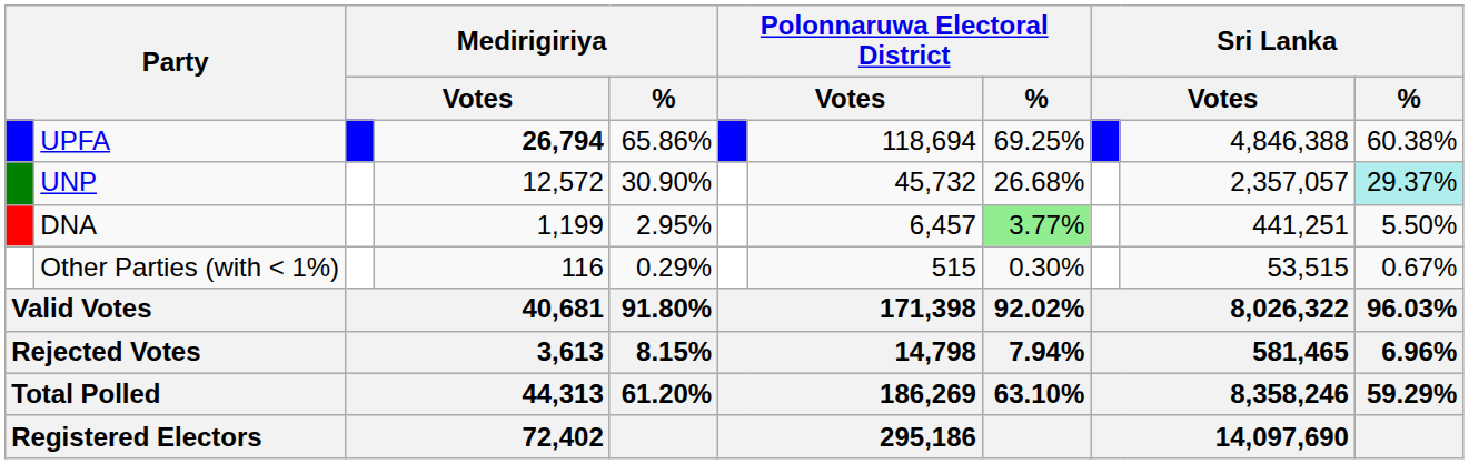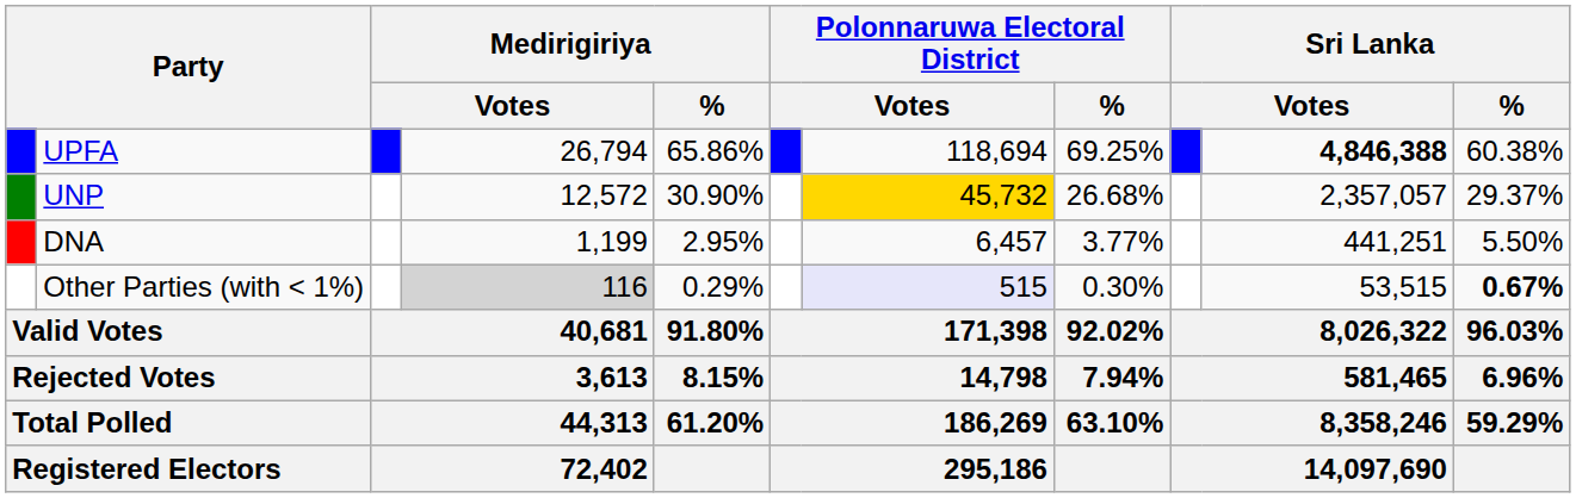UPFA | column 4: bold -> normal
UPFA | column 10: normal -> bold
UNP | column 7: no background -> gold background
UNP | Sri Lanka / %: paleturquoise background -> no background
DNA | Polonnaruwa Electoral District / %: lightgreen background -> no background
Other Parties (with < 1%) | column 4: no background -> lightgrey background
Other Parties (with < 1%) | column 7: no background -> lavender background
Other Parties (with < 1%) | Sri Lanka / %: normal -> bold
